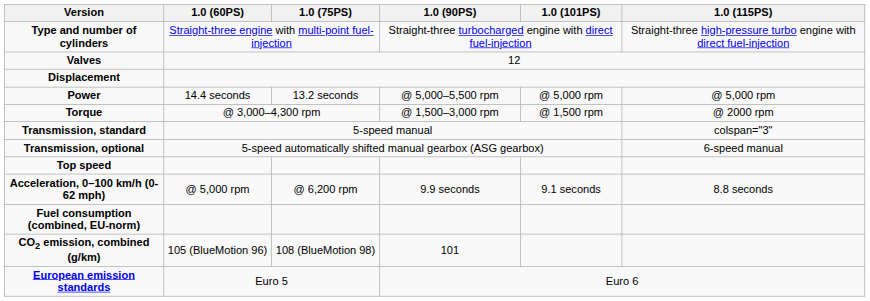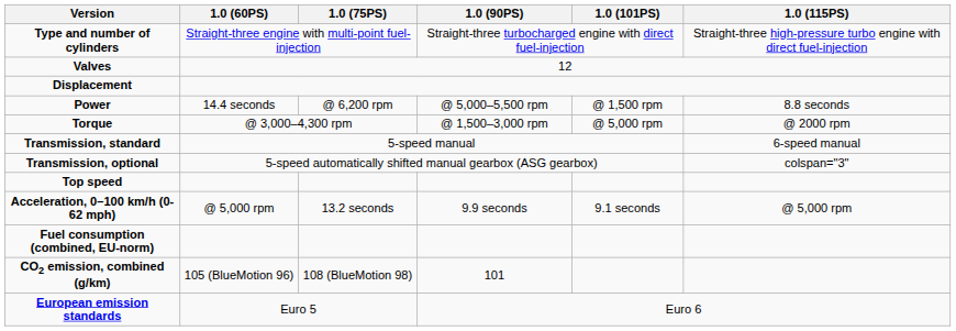Power | 1.0 (75PS): 13.2 seconds -> @ 6,200 rpm
Power | 1.0 (101PS): @ 5,000 rpm -> @ 1,500 rpm
Power | 1.0 (115PS): @ 5,000 rpm -> 8.8 seconds
Torque | 1.0 (101PS): @ 1,500 rpm -> @ 5,000 rpm
Transmission, standard | 1.0 (115PS): colspan="3" -> 6-speed manual
Transmission, optional | 1.0 (115PS): 6-speed manual -> colspan="3"
Acceleration, 0–100 km/h (0-62 mph) | 1.0 (75PS): @ 6,200 rpm -> 13.2 seconds
Acceleration, 0–100 km/h (0-62 mph) | 1.0 (115PS): 8.8 seconds -> @ 5,000 rpm
